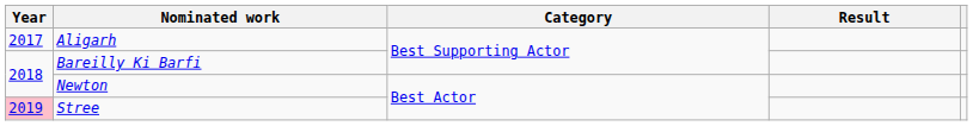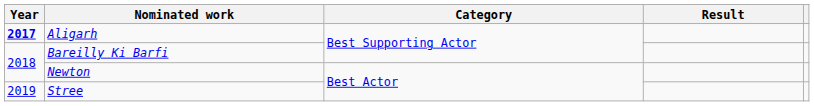Aligarh | Year: normal -> bold
Stree | Year: pink background -> no background
